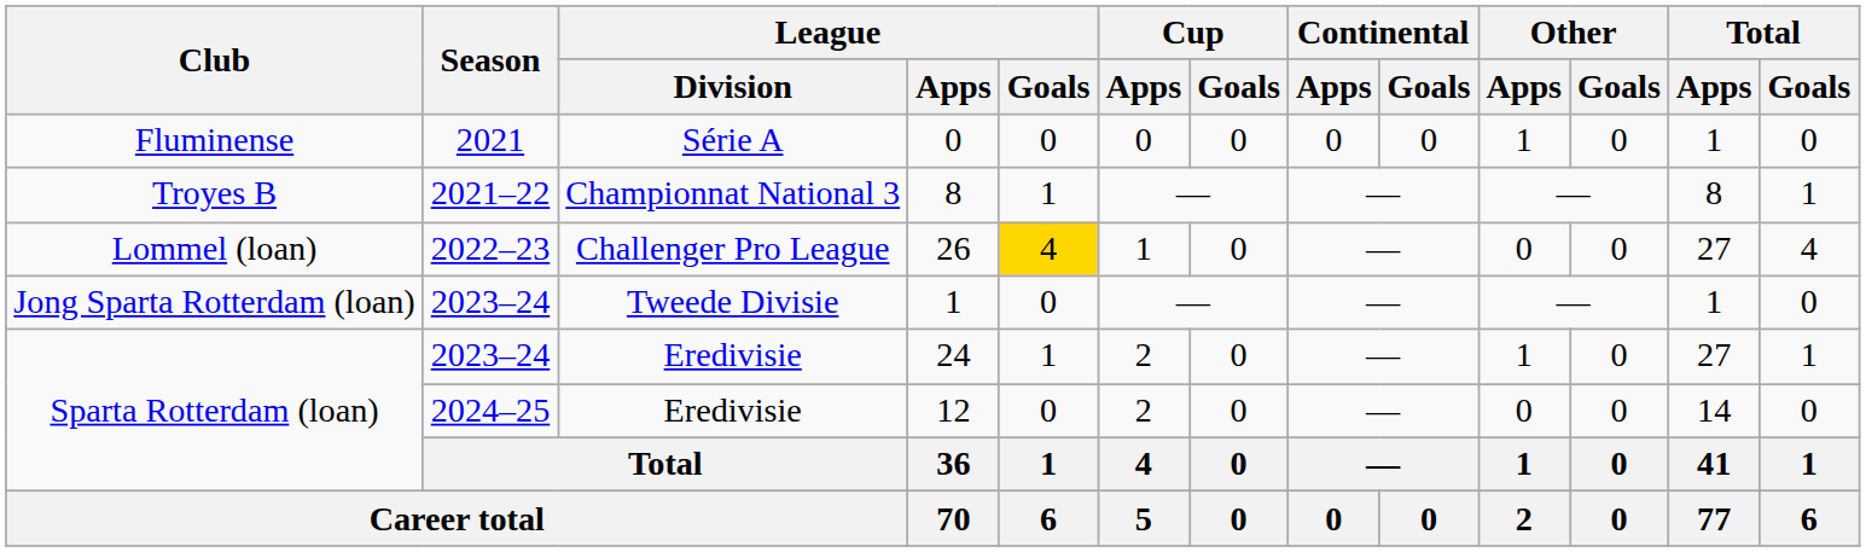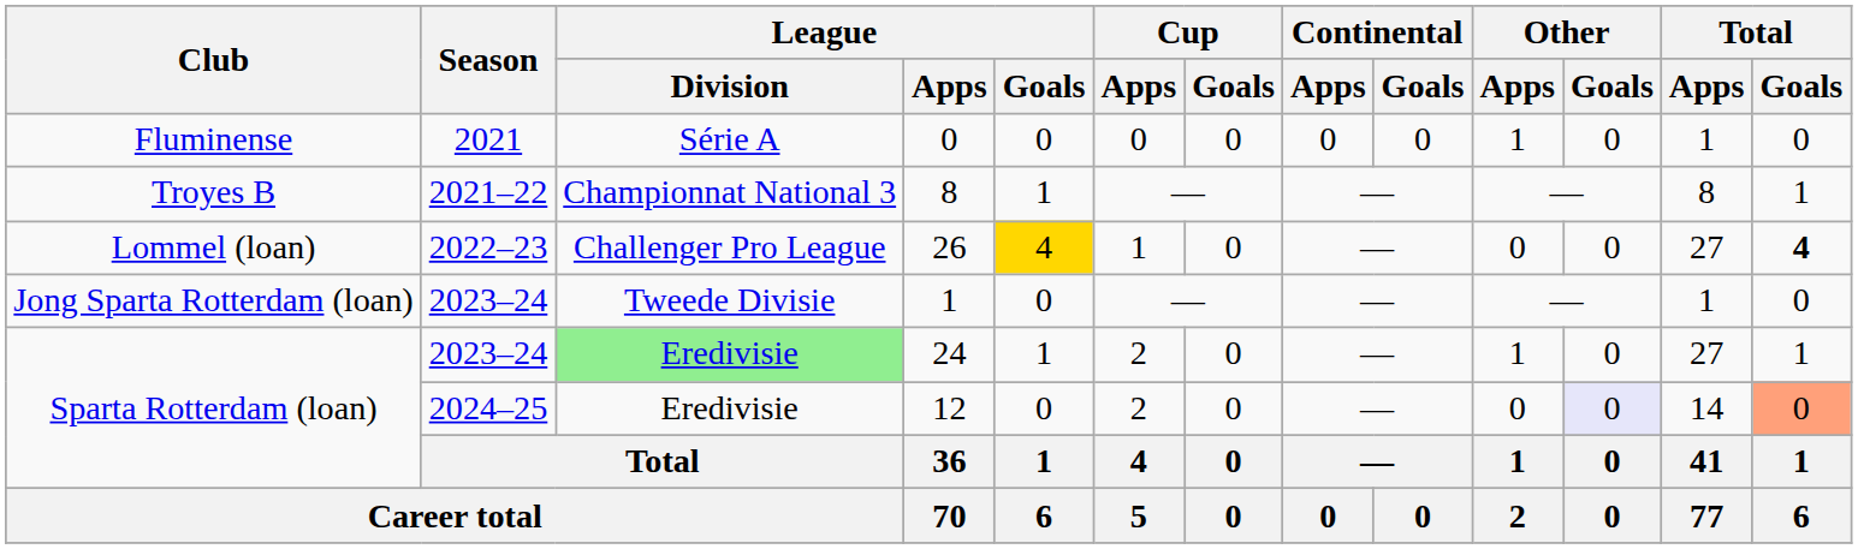26 | Total / Goals: normal -> bold
24 | League / Division: no background -> lightgreen background
12 | Other / Goals: no background -> lavender background
12 | Total / Goals: no background -> lightsalmon background
